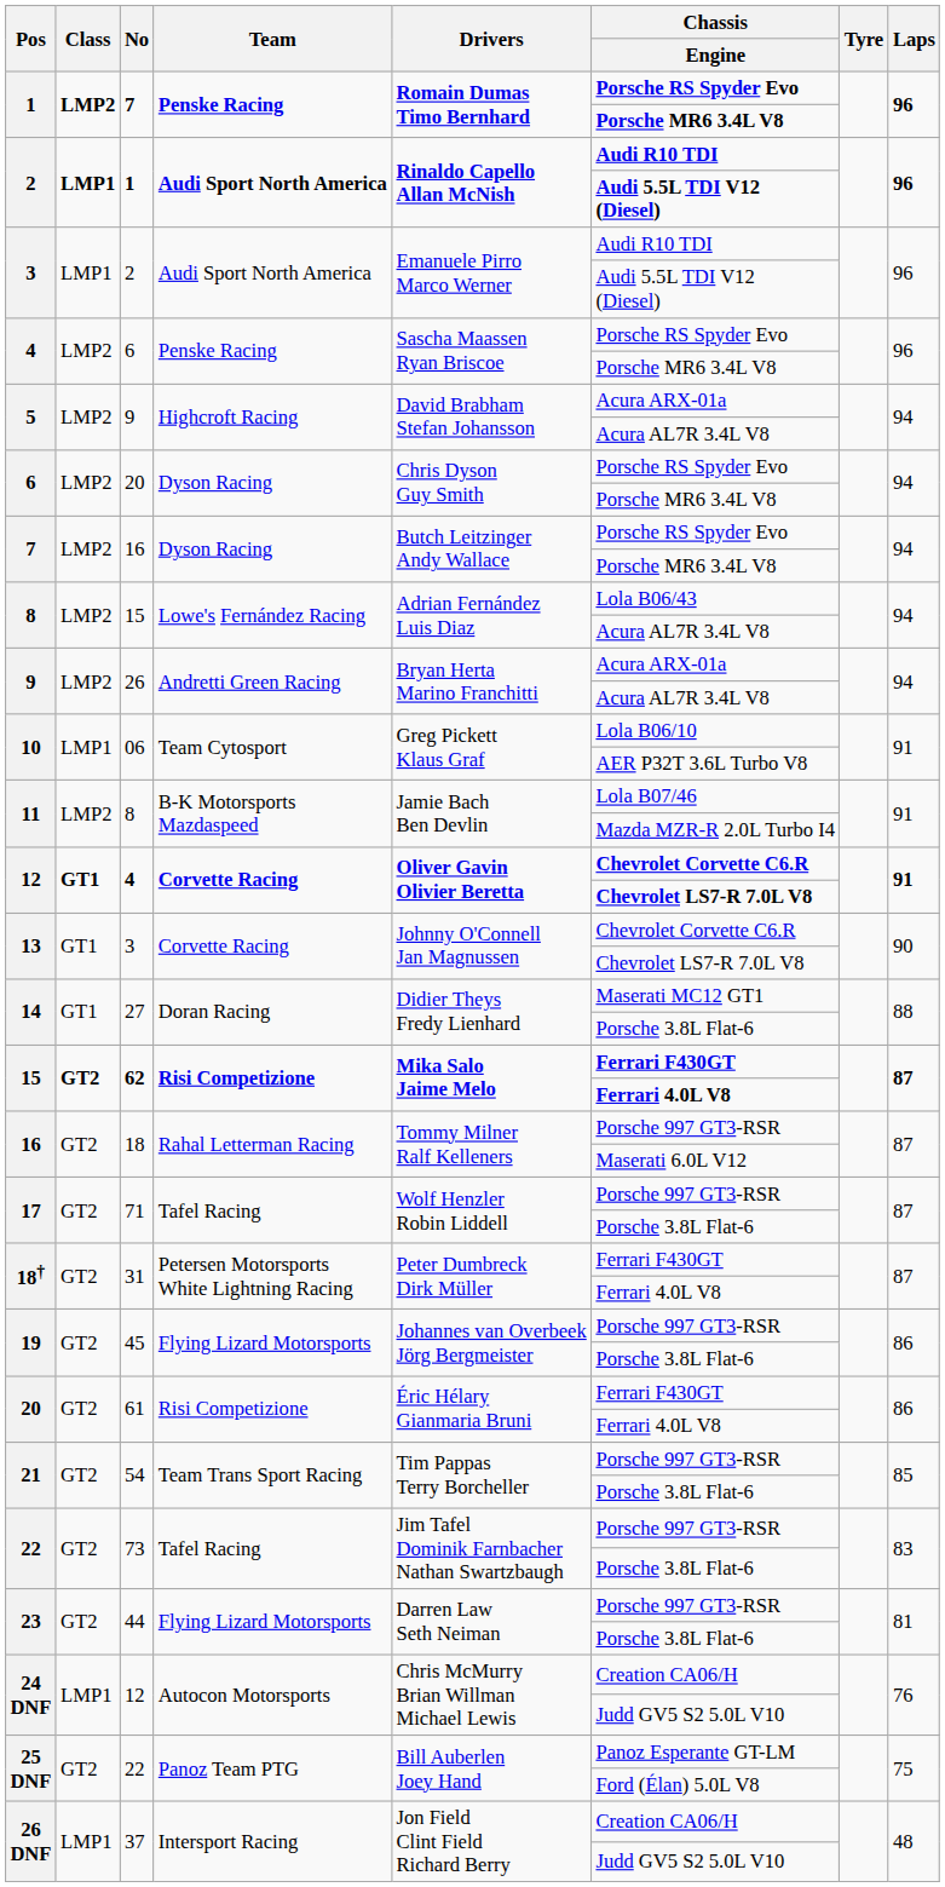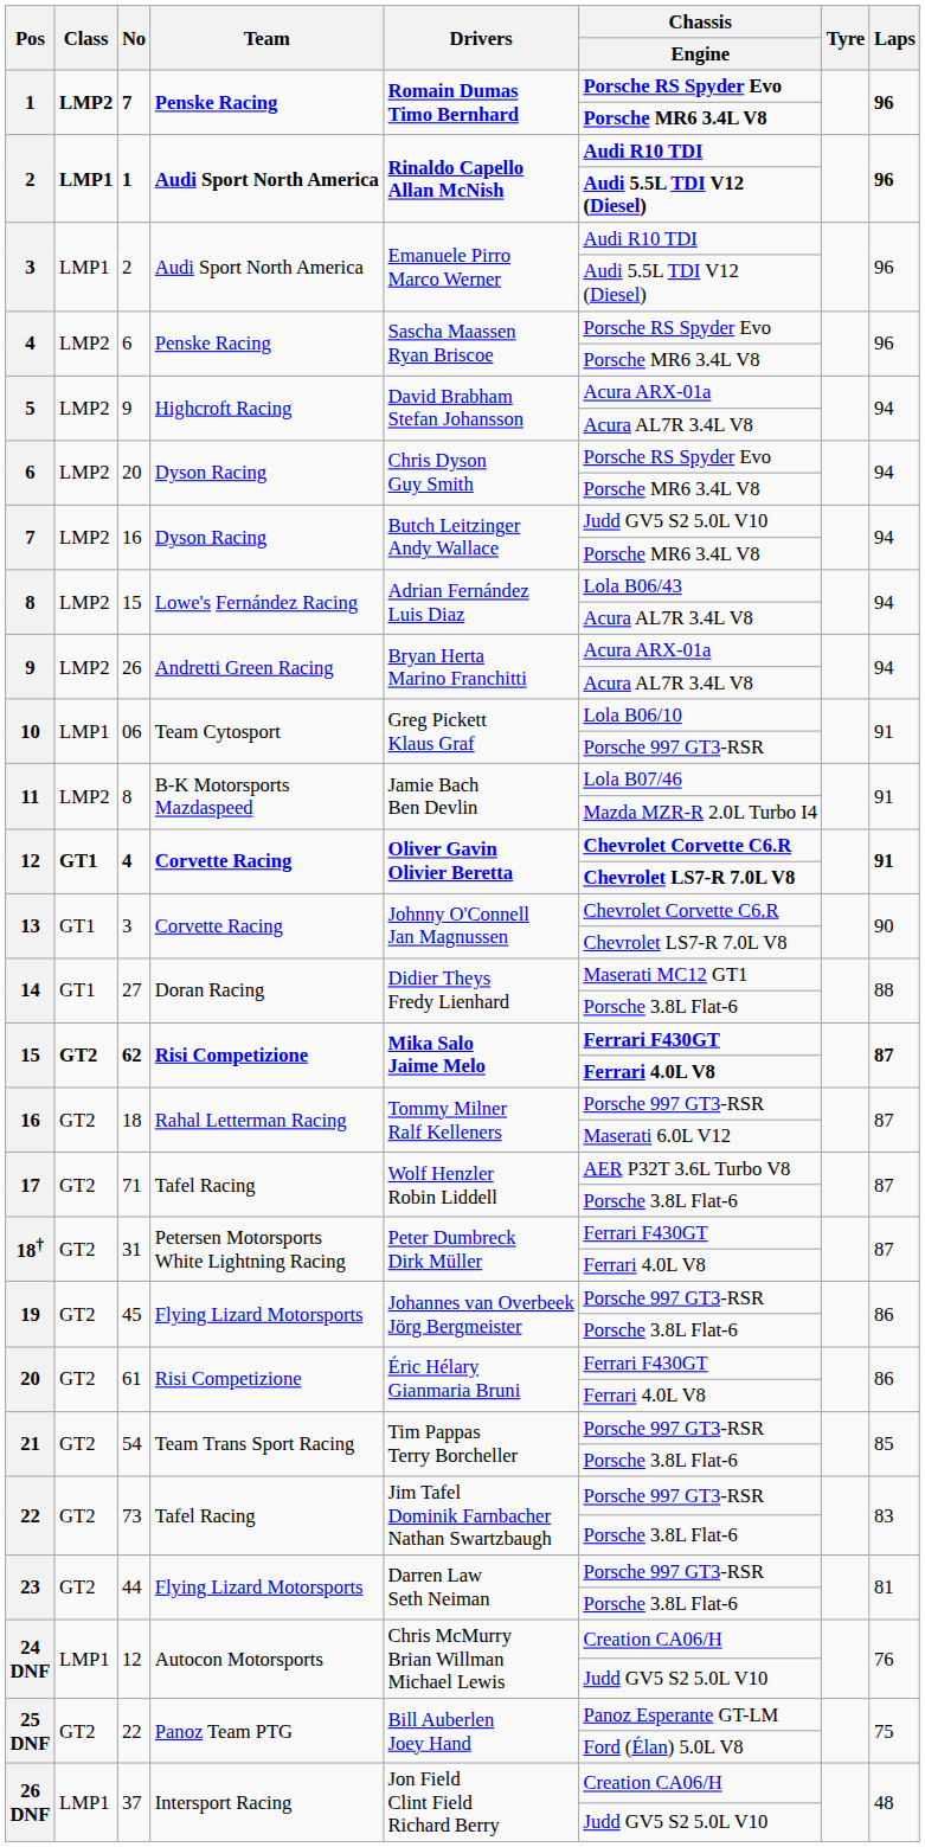row 15 | Chassis / Engine: Porsche RS Spyder Evo -> Judd GV5 S2 5.0L V10
row 22 | Chassis / Engine: AER P32T 3.6L Turbo V8 -> Porsche 997 GT3-RSR
row 35 | Chassis / Engine: Porsche 997 GT3-RSR -> AER P32T 3.6L Turbo V8
